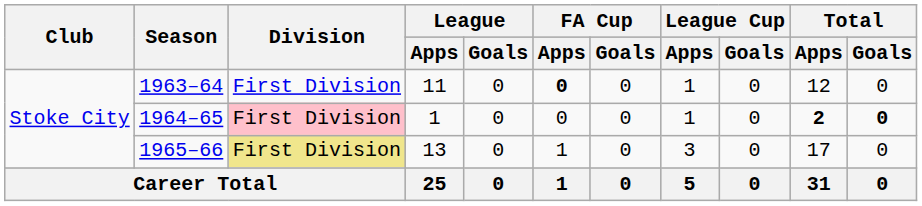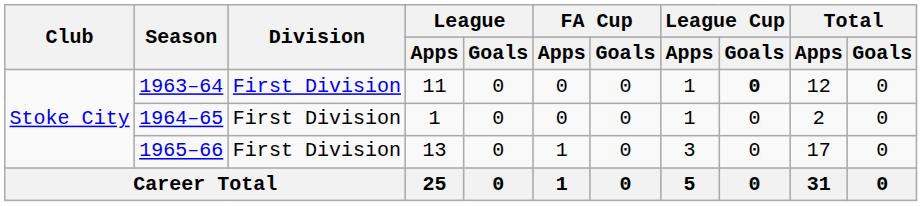1963–64 | FA Cup / Apps: bold -> normal
1963–64 | League Cup / Goals: normal -> bold
1964–65 | Division: pink background -> no background
1964–65 | Total / Apps: bold -> normal
1964–65 | Total / Goals: bold -> normal
1965–66 | Division: khaki background -> no background
